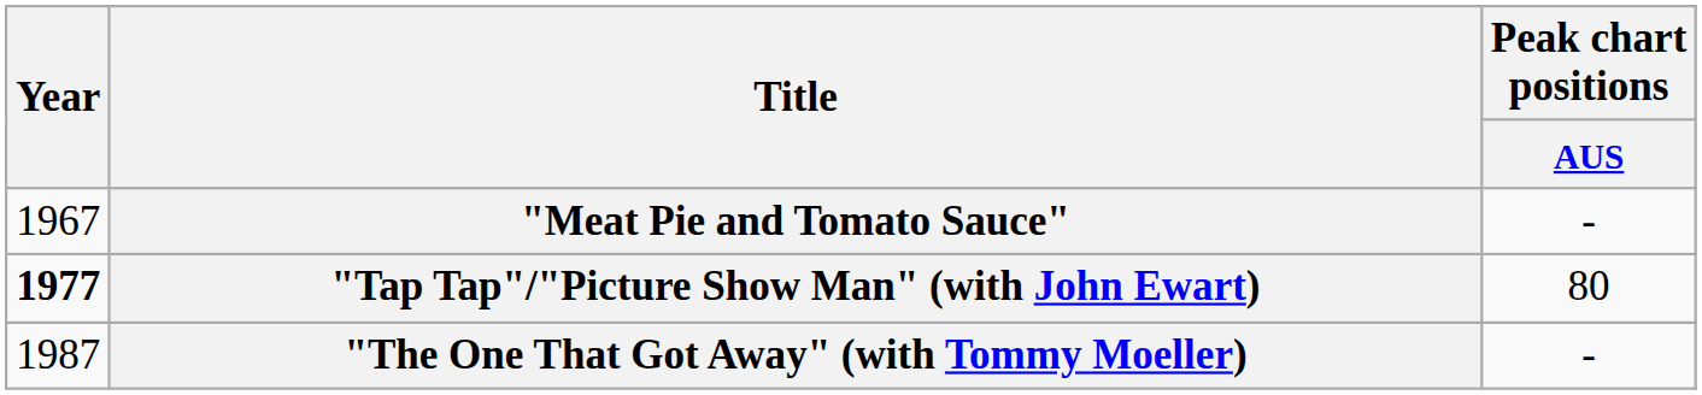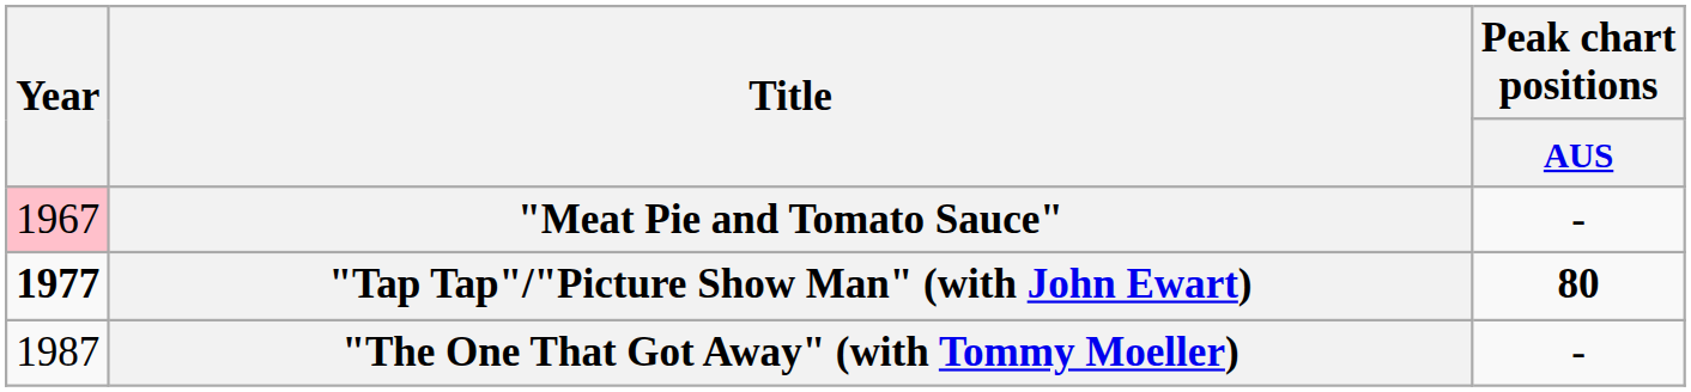"Meat Pie and Tomato Sauce" | Year: no background -> pink background
"Tap Tap"/"Picture Show Man" (with John Ewart) | Peak chart positions / AUS: normal -> bold
